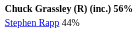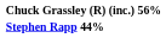row 2 | column 1: normal -> bold
